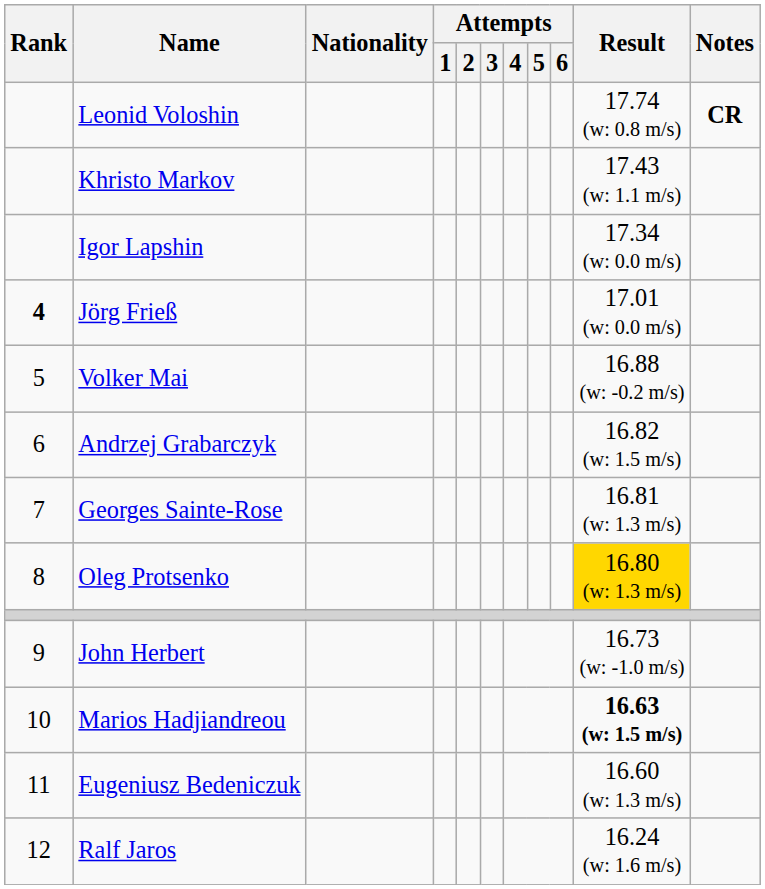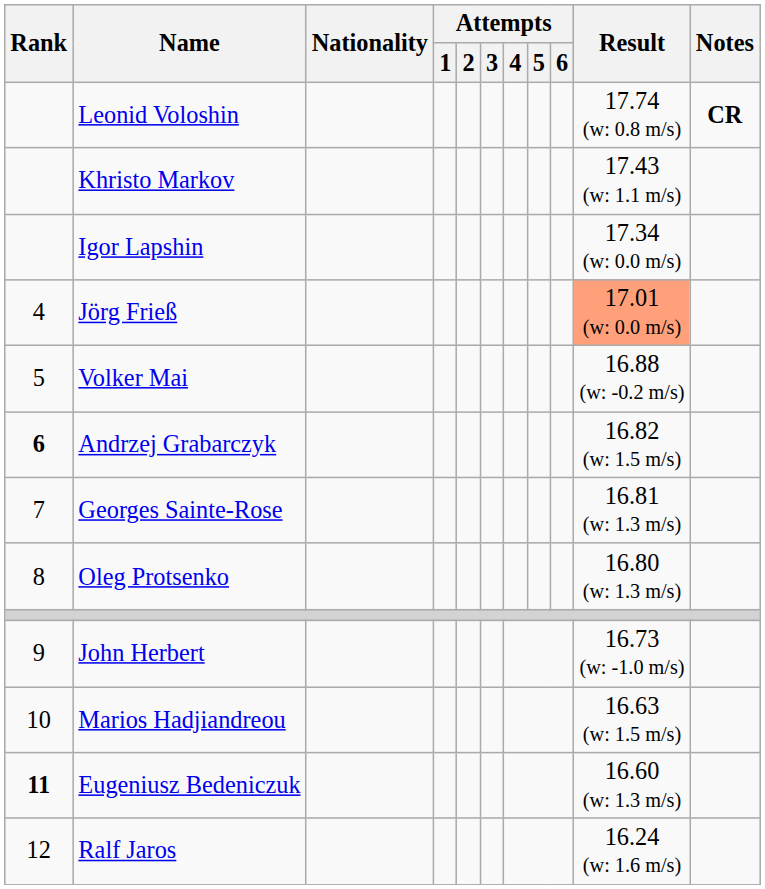Jörg Frieß | Rank: bold -> normal
Jörg Frieß | Result: no background -> lightsalmon background
Andrzej Grabarczyk | Rank: normal -> bold
Oleg Protsenko | Result: gold background -> no background
Marios Hadjiandreou | Result: bold -> normal
Eugeniusz Bedeniczuk | Rank: normal -> bold
